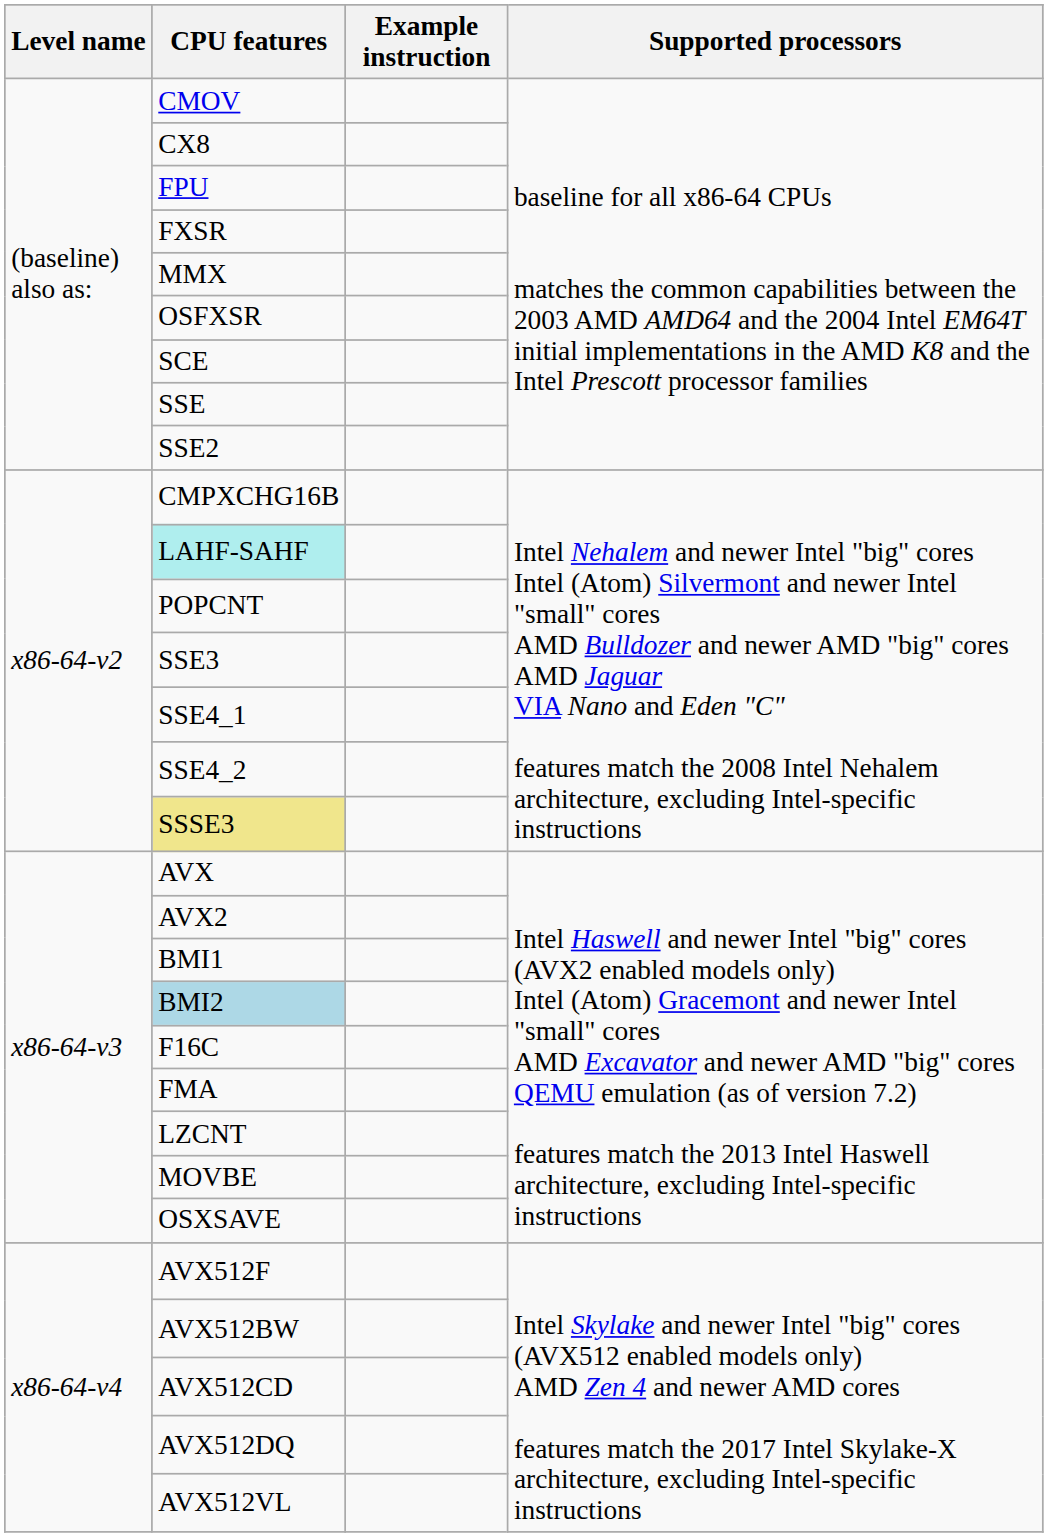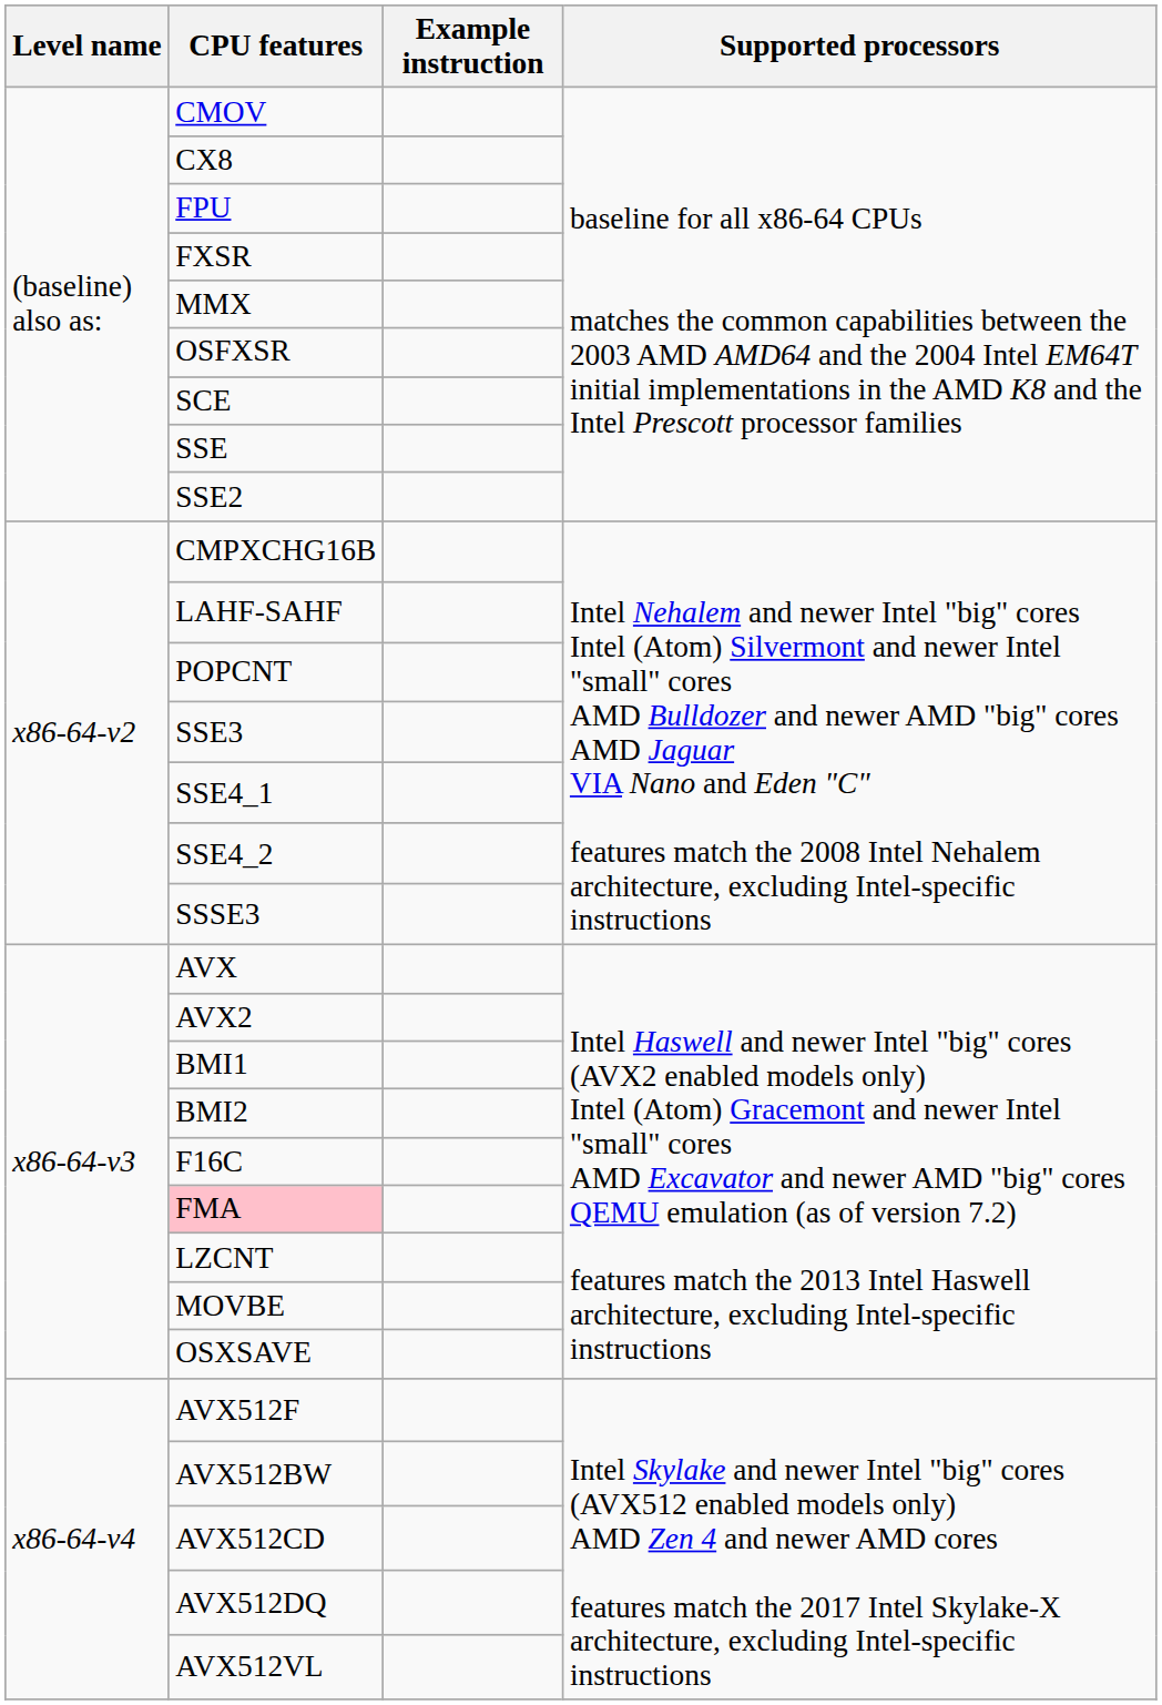LAHF-SAHF | CPU features: paleturquoise background -> no background
SSSE3 | CPU features: khaki background -> no background
BMI2 | CPU features: lightblue background -> no background
FMA | CPU features: no background -> pink background
